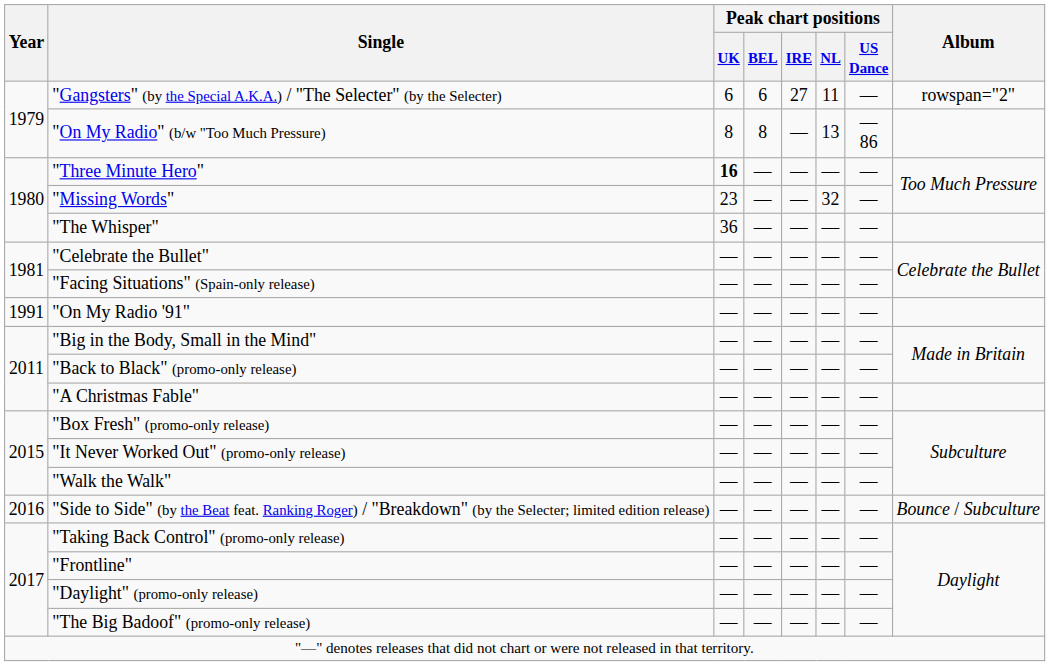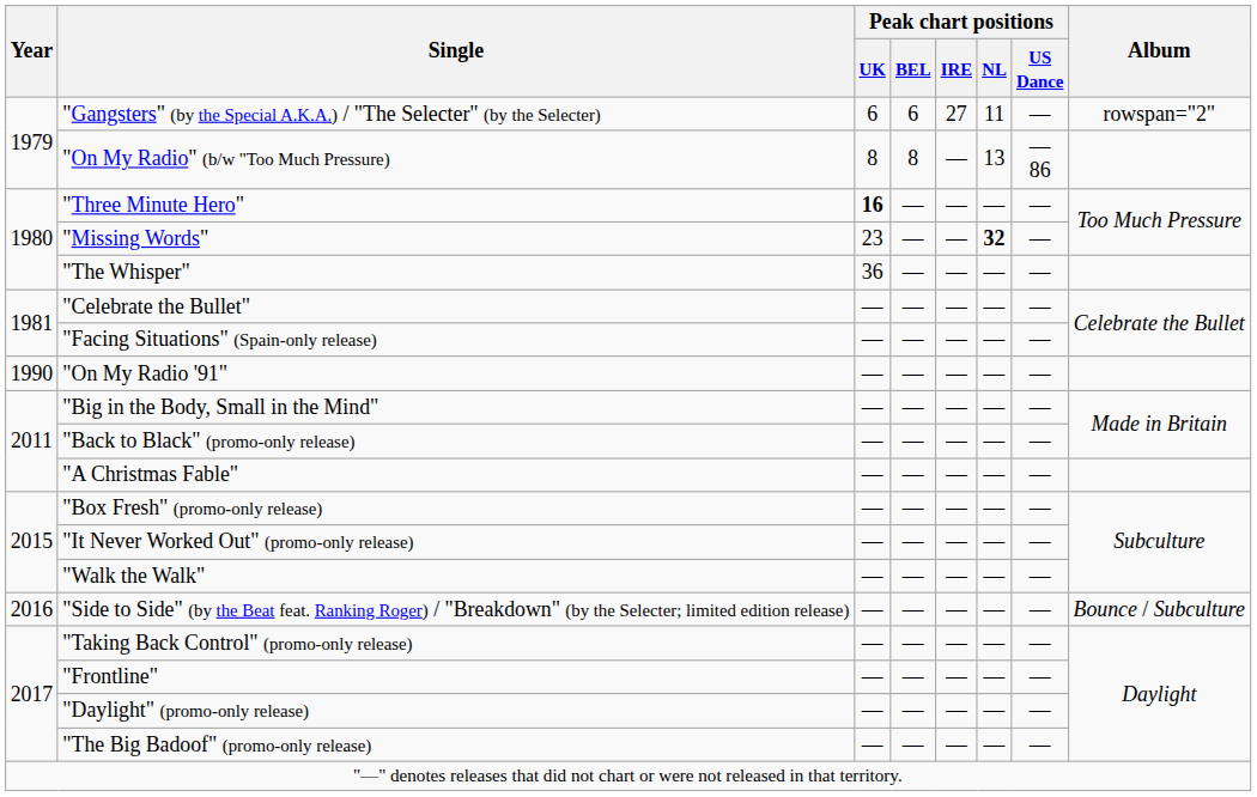"Missing Words" | Peak chart positions / NL: normal -> bold
"On My Radio '91" | Year: 1991 -> 1990
